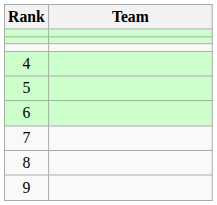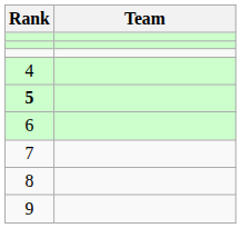row 6 | Rank: normal -> bold
